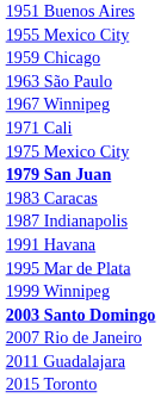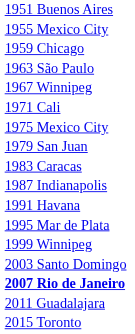1979 San Juan | column 1: bold -> normal
2003 Santo Domingo | column 1: bold -> normal
2007 Rio de Janeiro | column 1: normal -> bold
